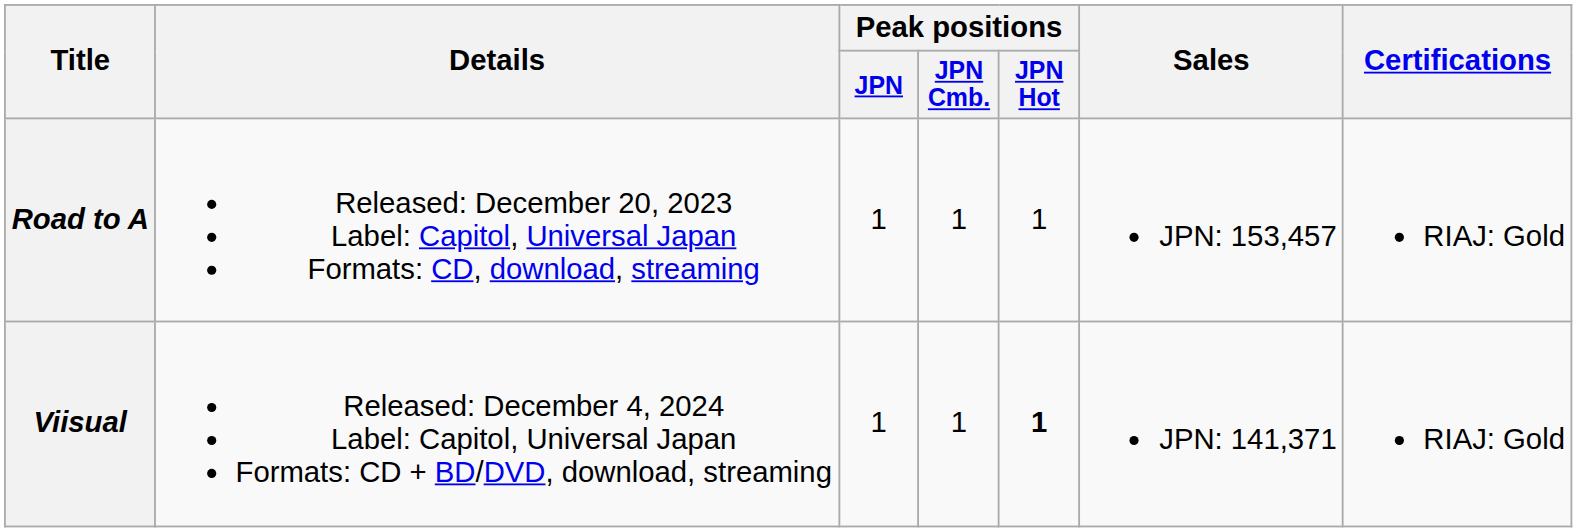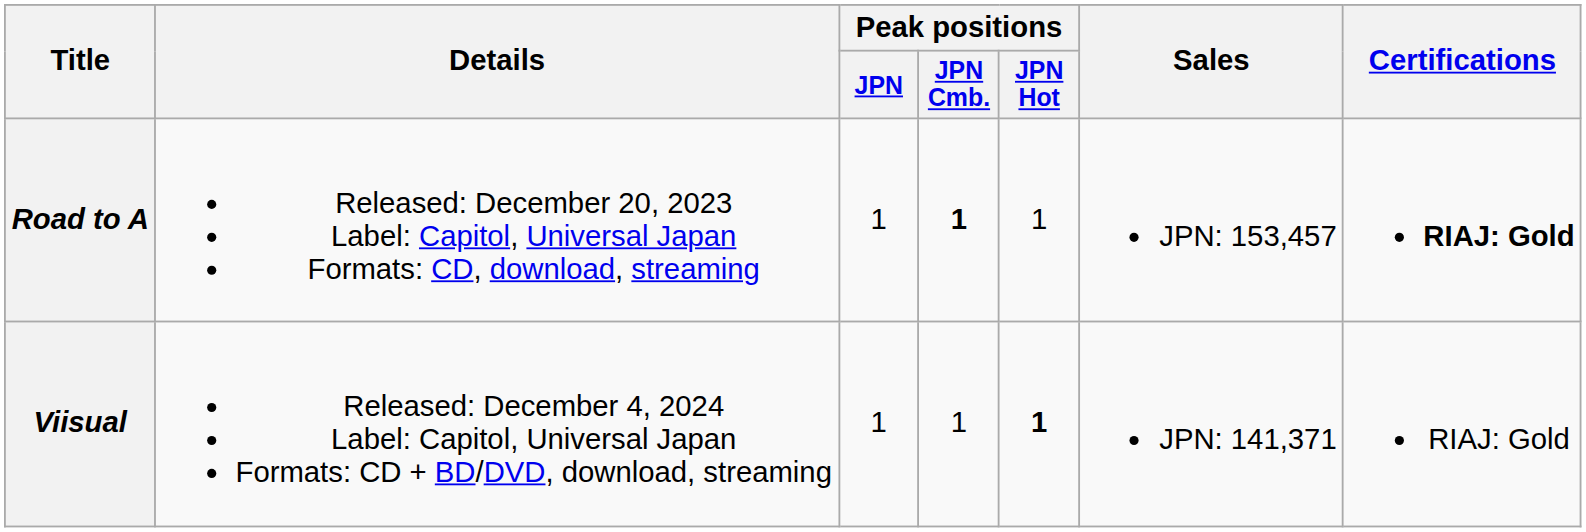Road to A | Peak positions / JPN Cmb.: normal -> bold
Road to A | Certifications: normal -> bold
